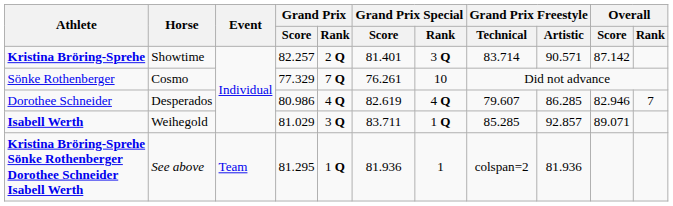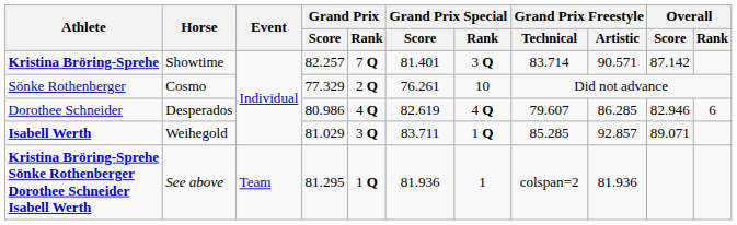Kristina Bröring-Sprehe | Grand Prix / Rank: 2 Q -> 7 Q
Sönke Rothenberger | Grand Prix / Rank: 7 Q -> 2 Q
Dorothee Schneider | Overall / Rank: 7 -> 6
